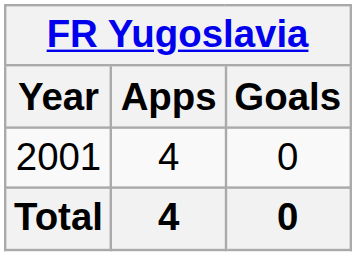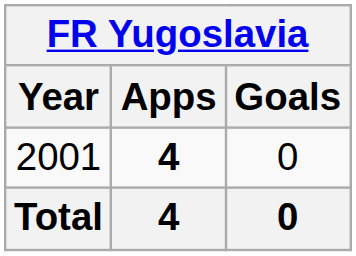2001 | Apps: normal -> bold
